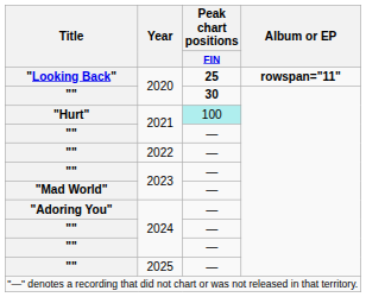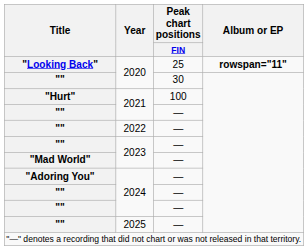"Looking Back" / 2020 | Peak chart positions / FIN: bold -> normal
"" / 2020 | Peak chart positions / FIN: bold -> normal
"Hurt" / 2021 | Peak chart positions / FIN: paleturquoise background -> no background
